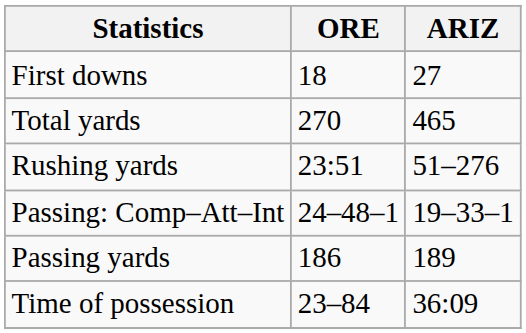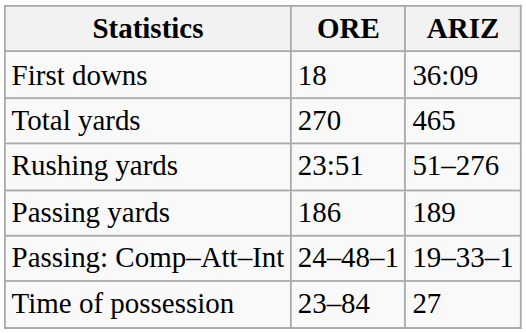First downs | ARIZ: 27 -> 36:09
rows swapped: Passing yards <-> Passing: Comp–Att–Int
Time of possession | ARIZ: 36:09 -> 27
